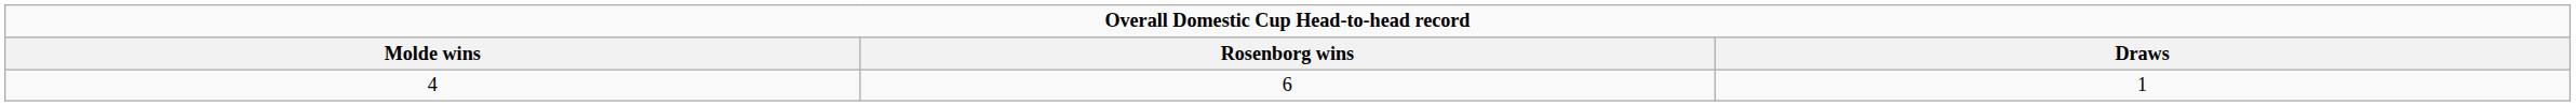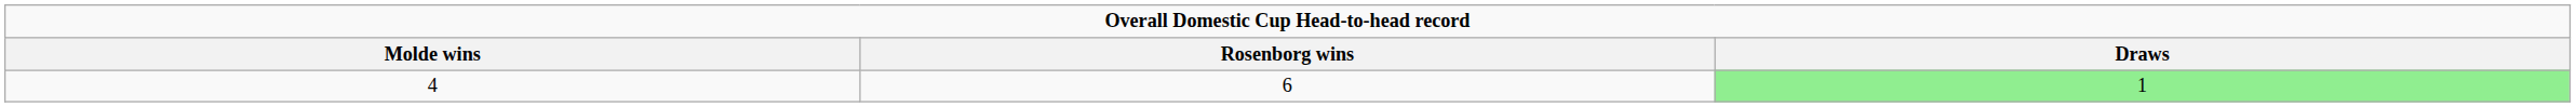4 | Draws: no background -> lightgreen background
